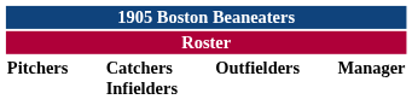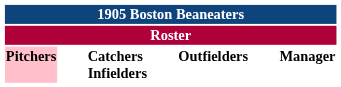Pitchers | column 1: no background -> pink background
